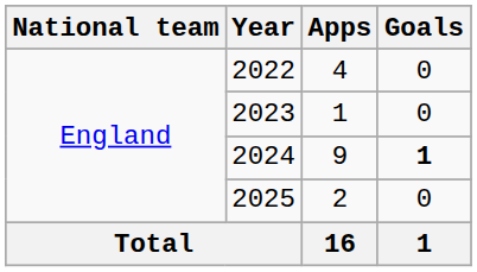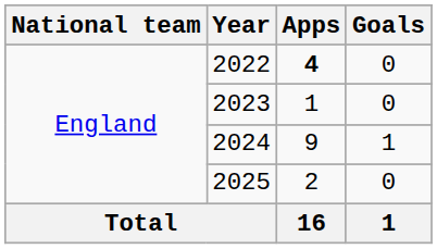2022 | Apps: normal -> bold
2024 | Goals: bold -> normal
